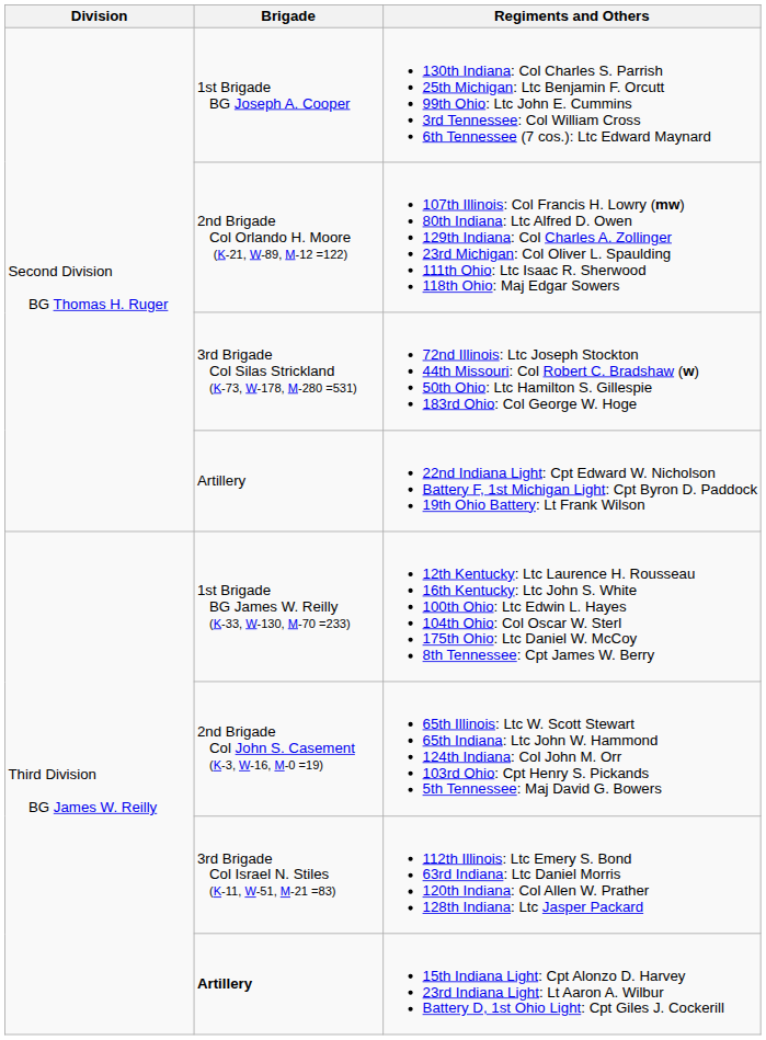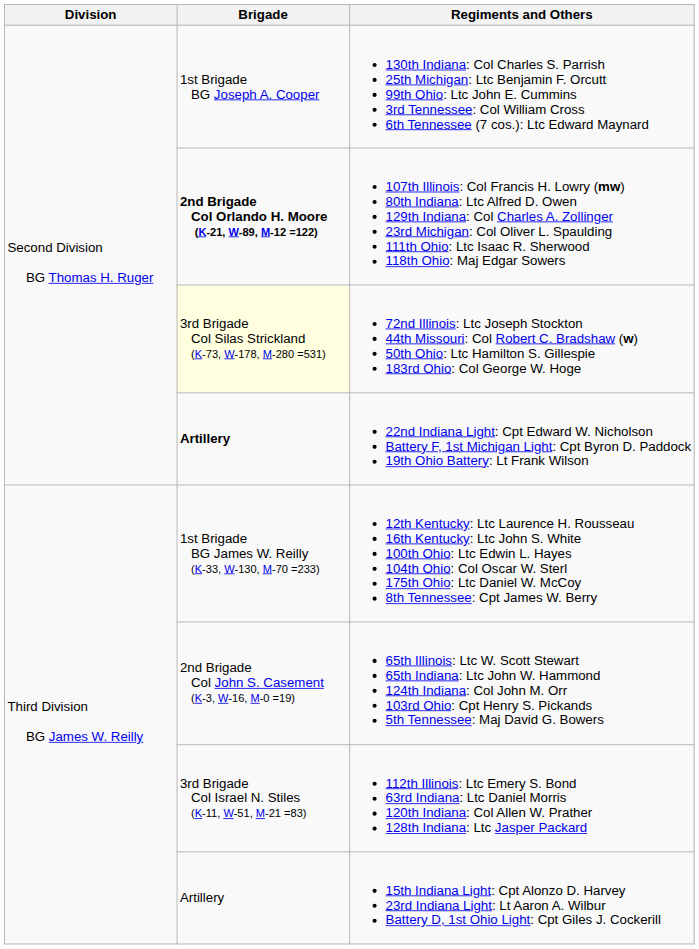row 3 | Brigade: normal -> bold
row 4 | Brigade: no background -> lightyellow background
row 5 | Brigade: normal -> bold
row 9 | Brigade: bold -> normal
